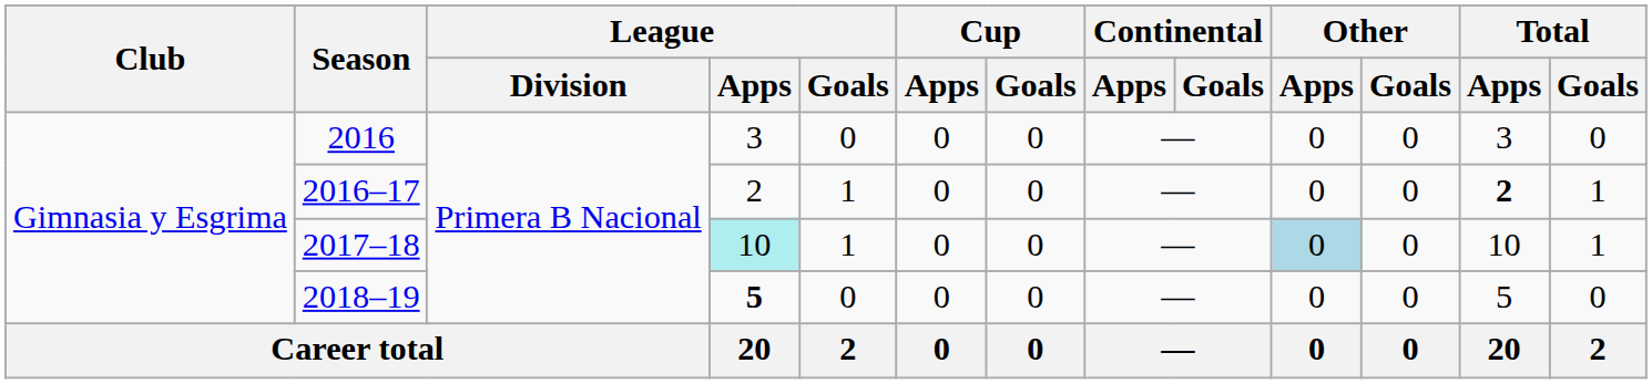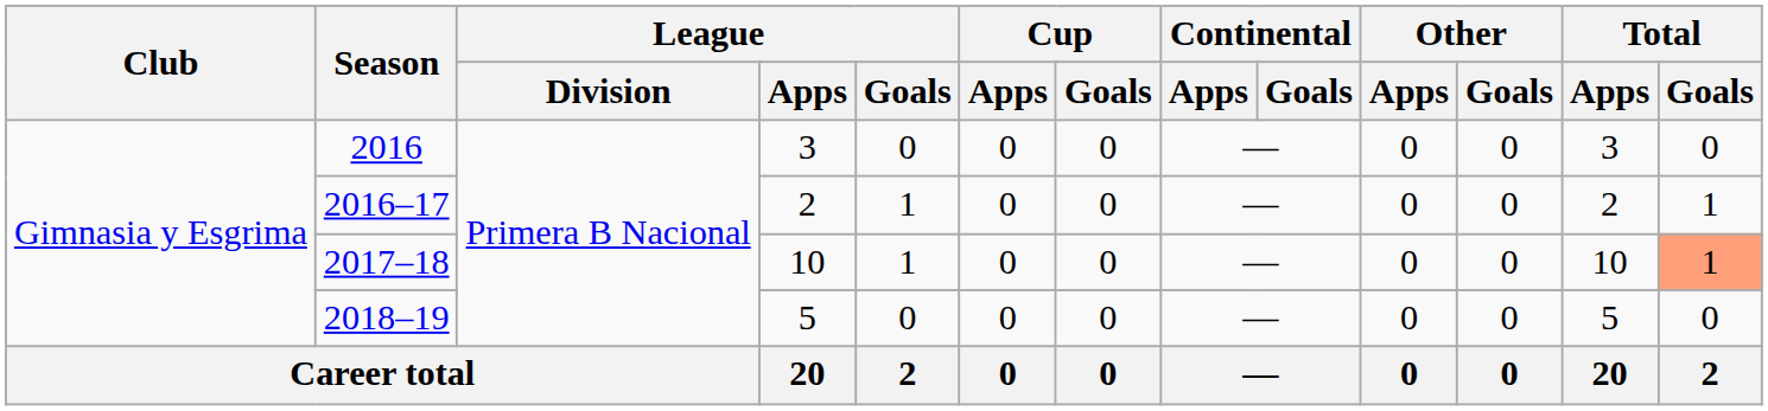2016–17 | Total / Apps: bold -> normal
2017–18 | League / Apps: paleturquoise background -> no background
2017–18 | Other / Apps: lightblue background -> no background
2017–18 | Total / Goals: no background -> lightsalmon background
2018–19 | League / Apps: bold -> normal
